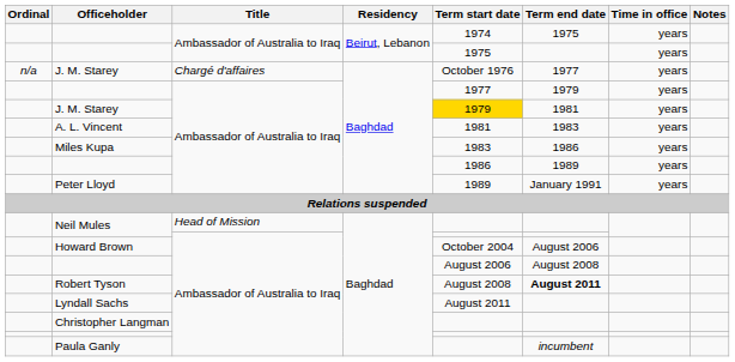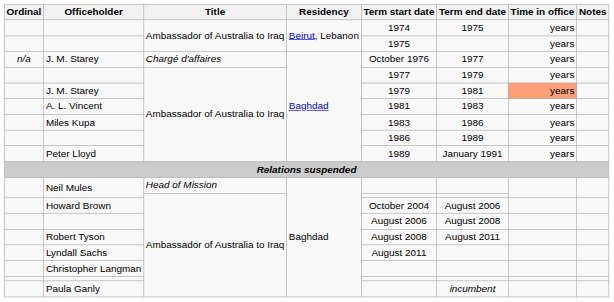J. M. Starey / Ambassador of Australia to Iraq | Term start date: gold background -> no background
J. M. Starey / Ambassador of Australia to Iraq | Time in office: no background -> lightsalmon background
Robert Tyson | Term end date: bold -> normal
